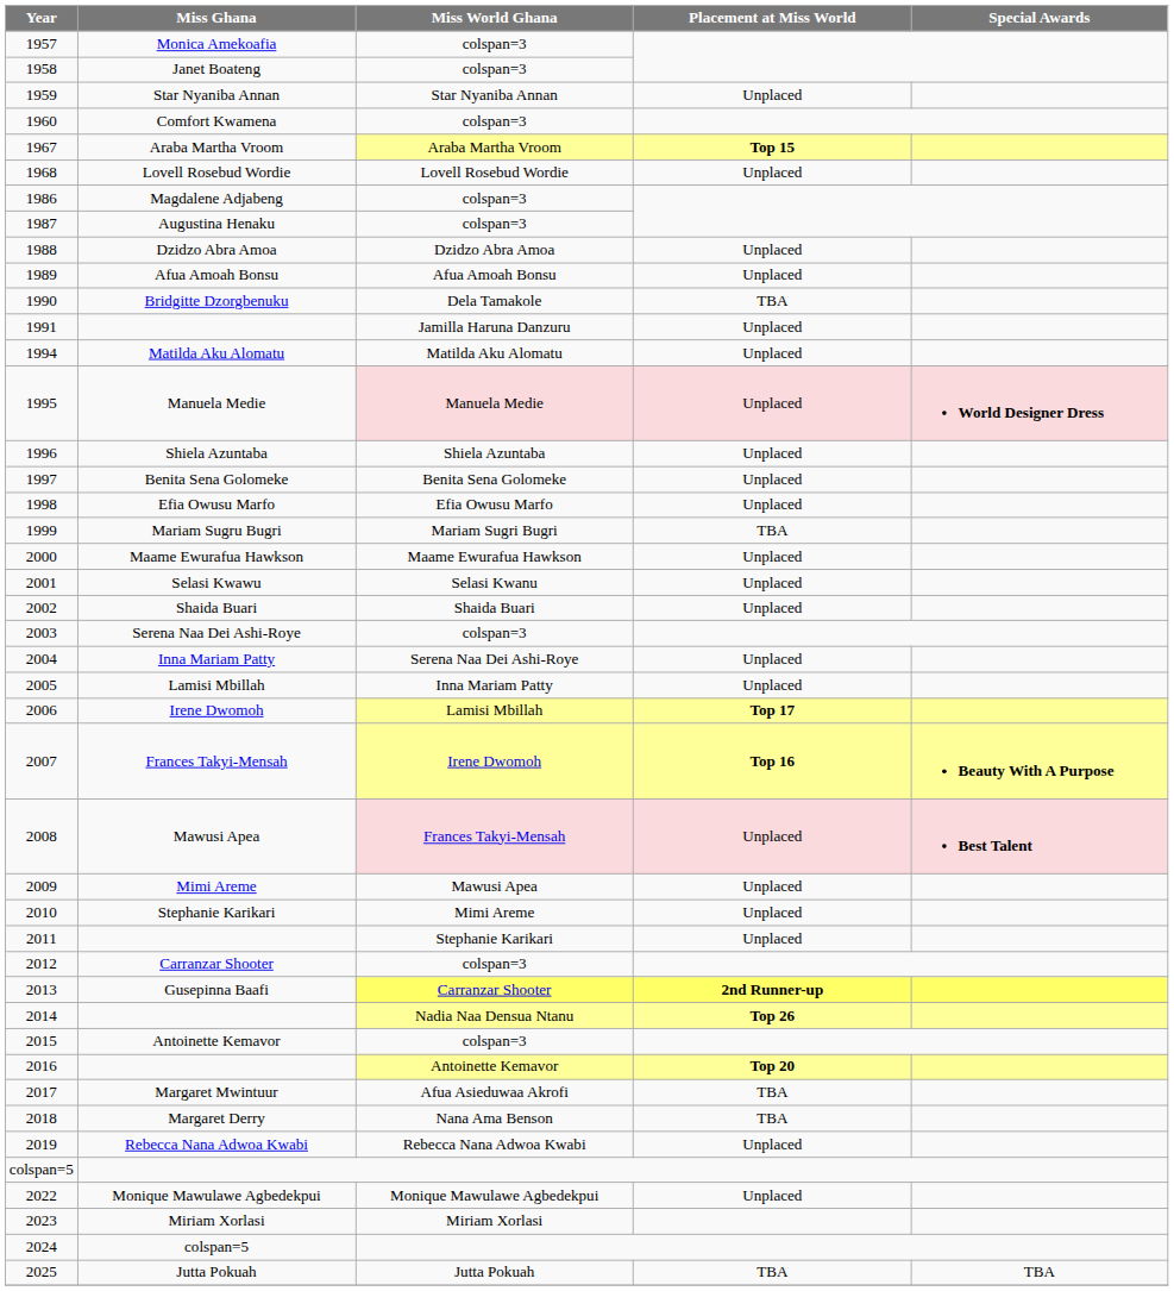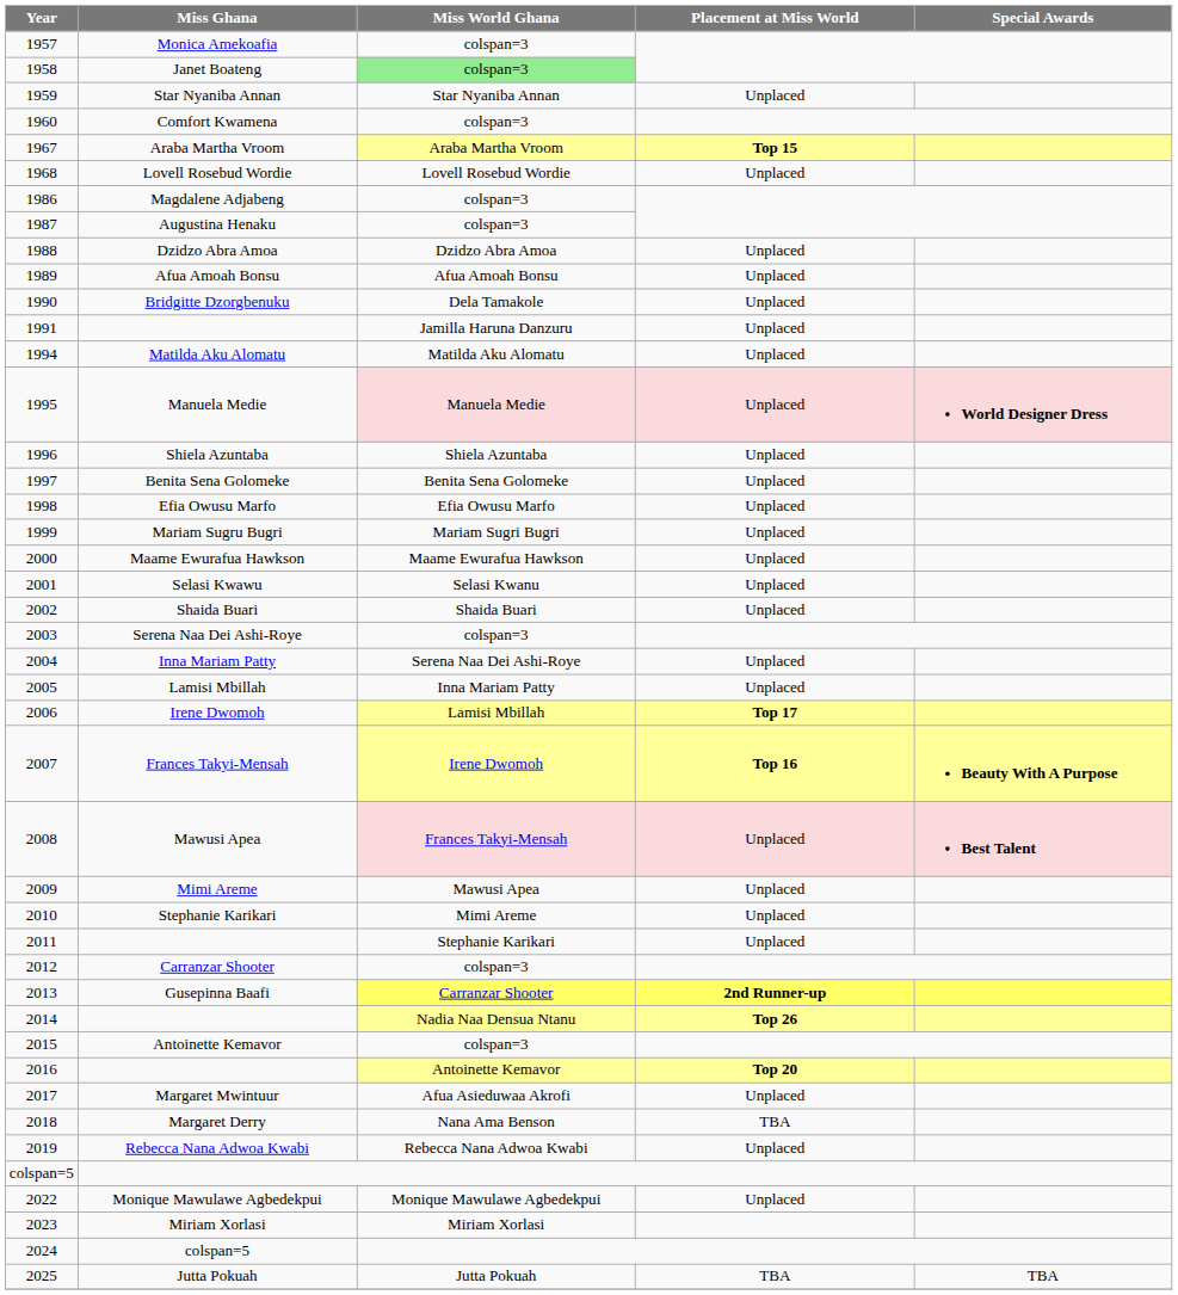Janet Boateng | Miss World Ghana: no background -> lightgreen background
Bridgitte Dzorgbenuku | Placement at Miss World: TBA -> Unplaced
Mariam Sugru Bugri | Placement at Miss World: TBA -> Unplaced
Margaret Mwintuur | Placement at Miss World: TBA -> Unplaced
